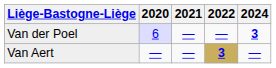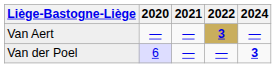rows swapped: Van Aert <-> Van der Poel
